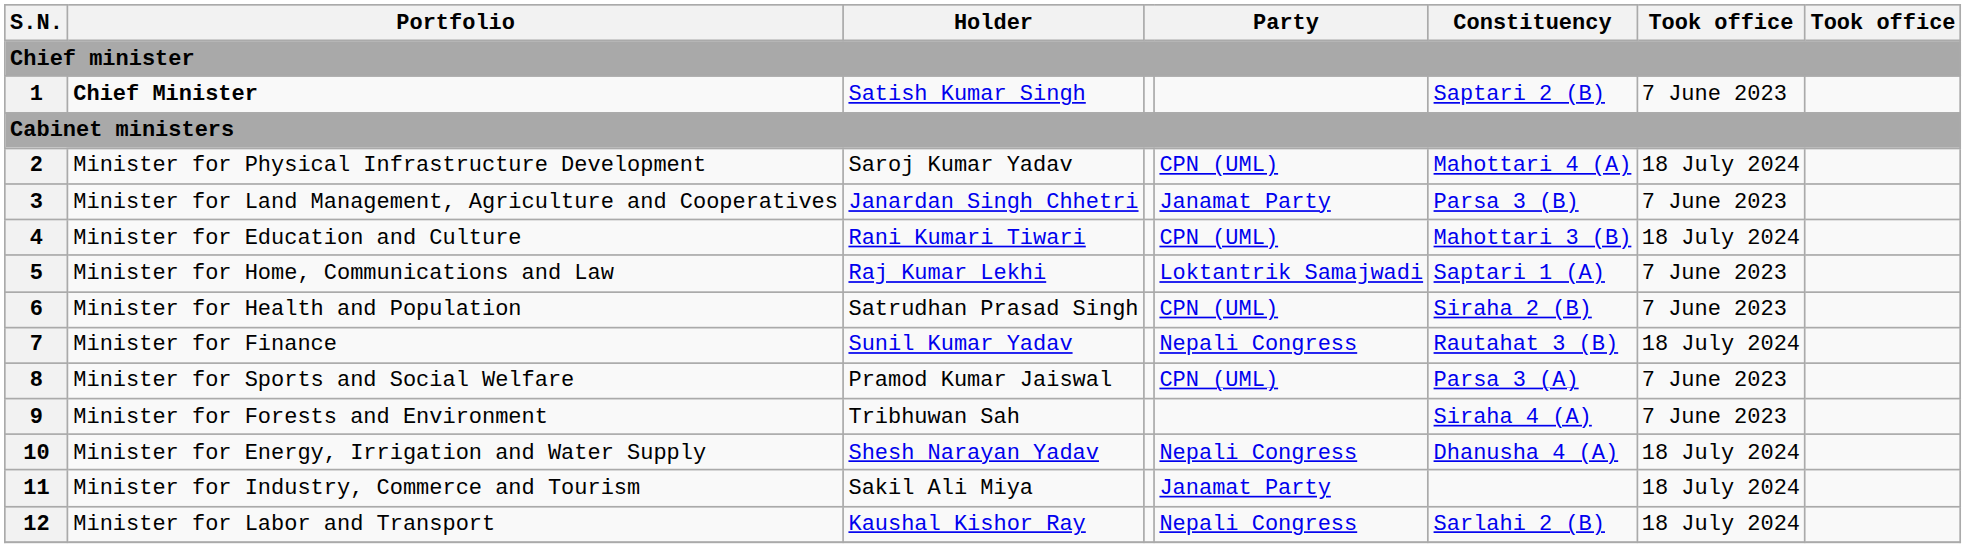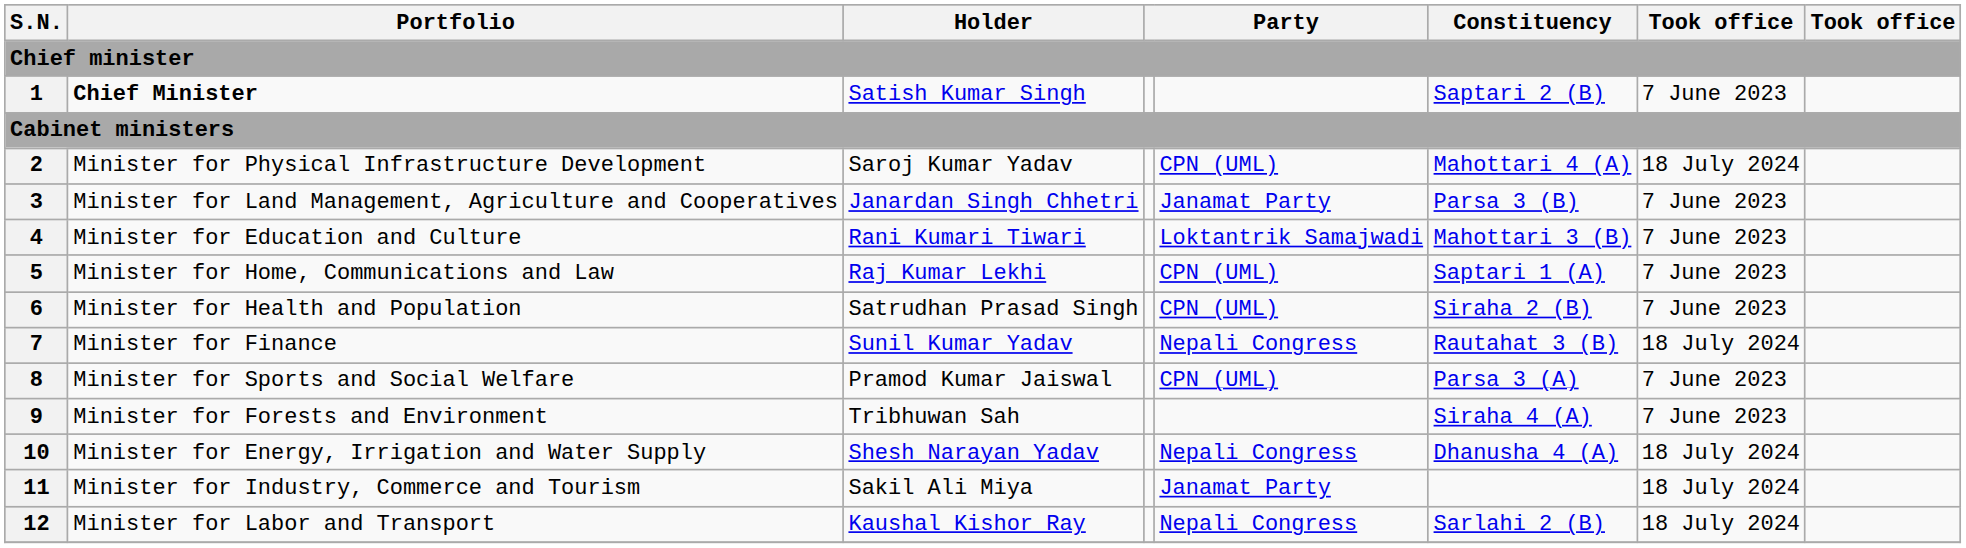Minister for Education and Culture | column 5: CPN (UML) -> Loktantrik Samajwadi
Minister for Education and Culture | column 7: 18 July 2024 -> 7 June 2023
Minister for Home, Communications and Law | column 5: Loktantrik Samajwadi -> CPN (UML)
